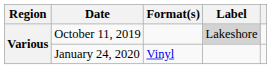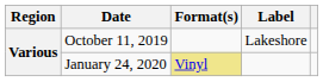October 11, 2019 | Label: lightgrey background -> no background
January 24, 2020 | Format(s): no background -> khaki background
